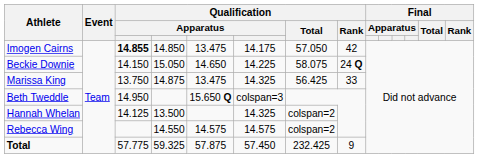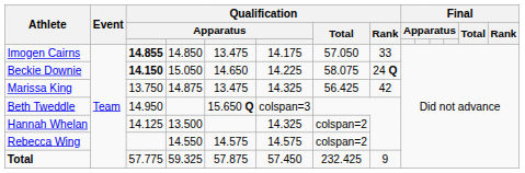Imogen Cairns | Qualification / Rank: 42 -> 33
Beckie Downie | column 3: normal -> bold
Marissa King | Qualification / Rank: 33 -> 42
